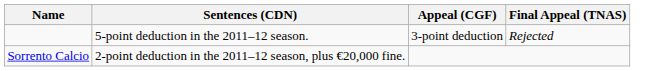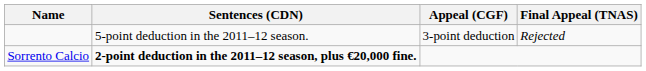Sorrento Calcio | Sentences (CDN): normal -> bold
